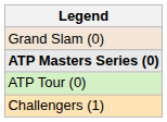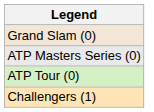row 3 | column 1: bold -> normal
